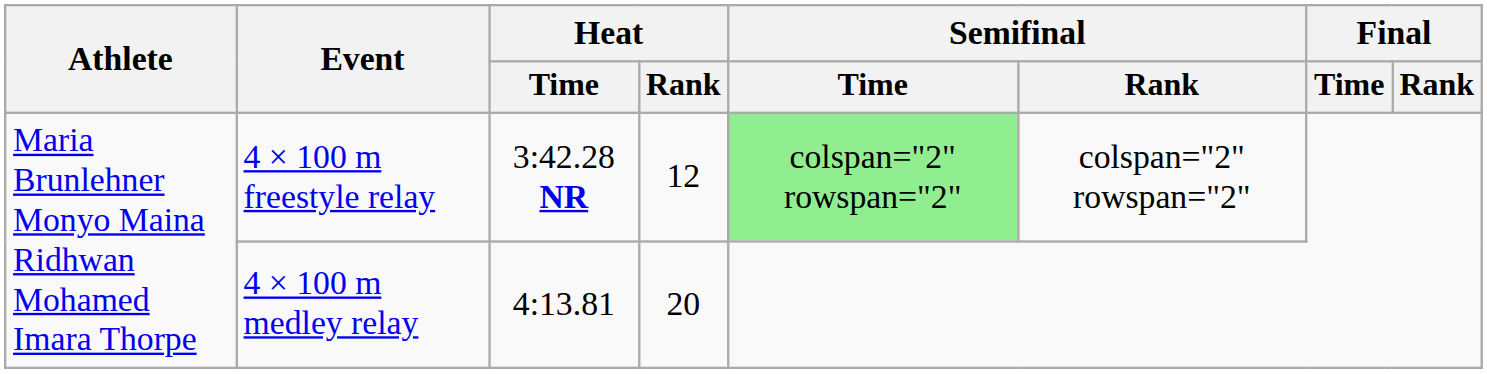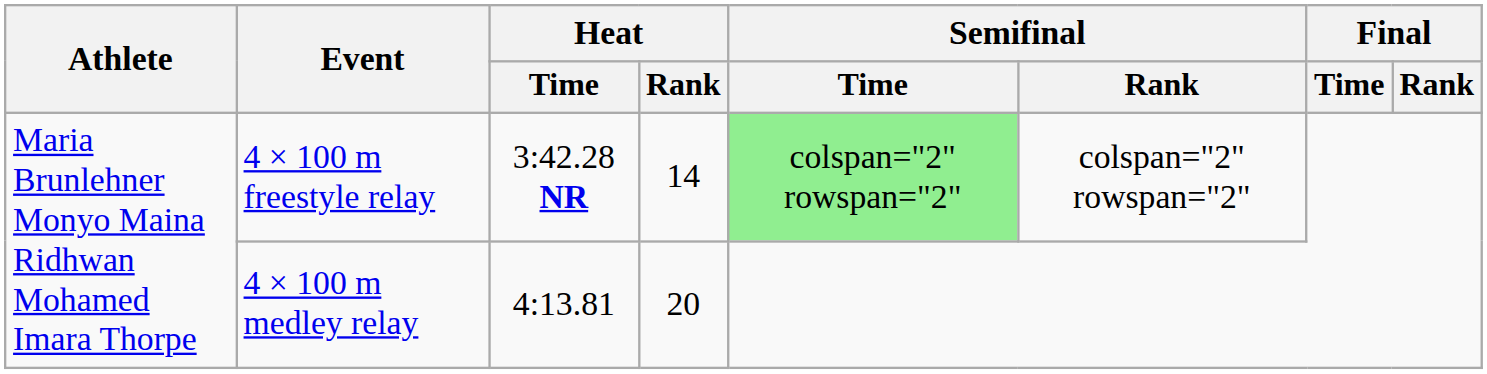4 × 100 m freestyle relay | Heat / Rank: 12 -> 14
